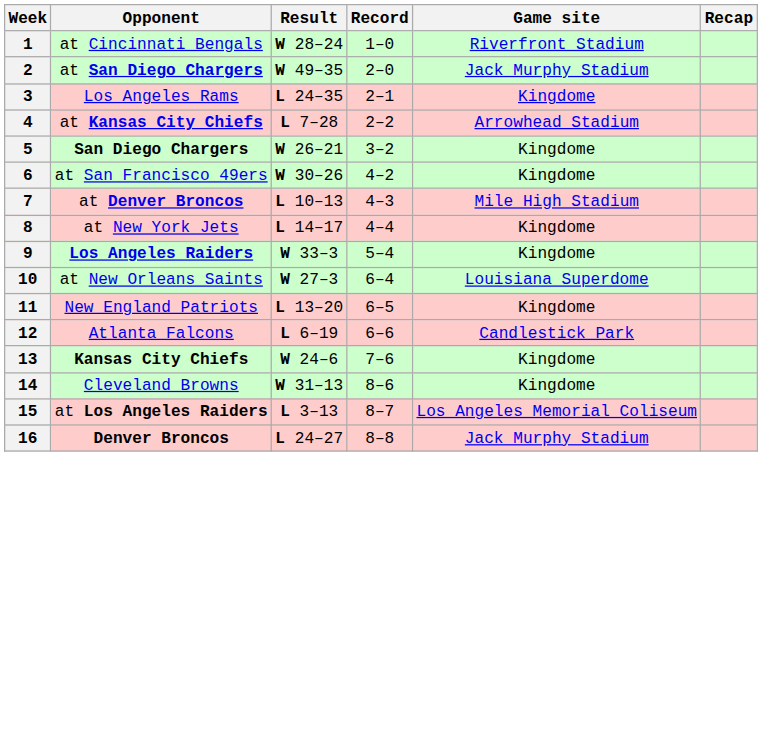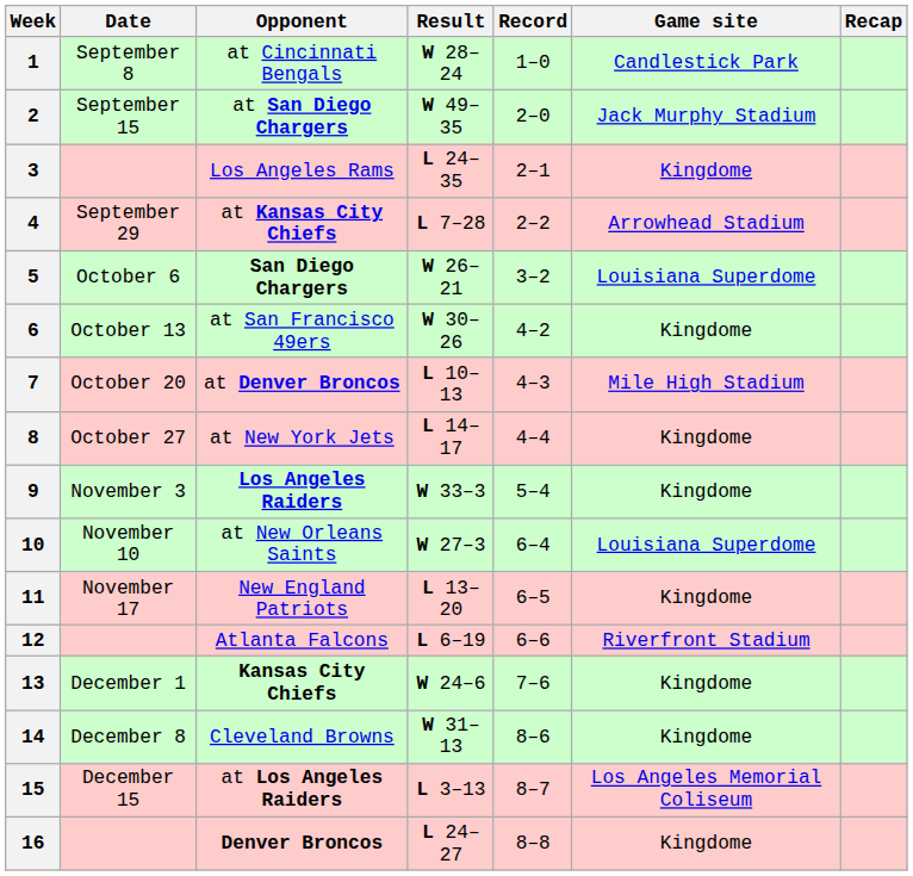+ column: Date | September 8 | September 15 | September 29 | October 6 | October 13 | October 20 | October 27 | November 3 | November 10 | November 17 | December 1 | December 8 | December 15
1 | Game site: Riverfront Stadium -> Candlestick Park
5 | Game site: Kingdome -> Louisiana Superdome
12 | Game site: Candlestick Park -> Riverfront Stadium
16 | Game site: Jack Murphy Stadium -> Kingdome
